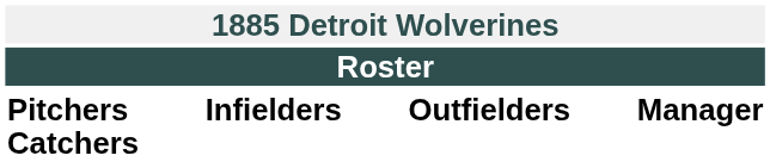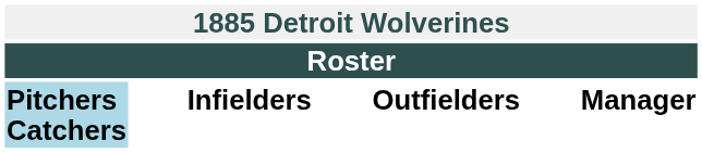Pitchers Catchers | column 1: no background -> lightblue background
